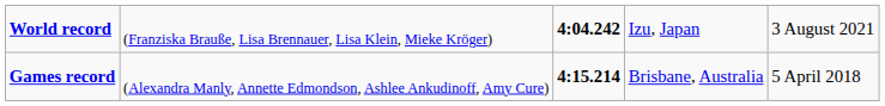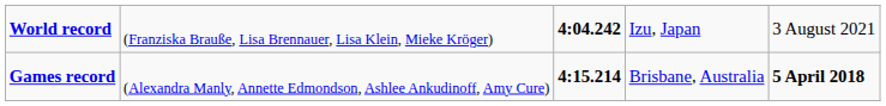Games record | column 5: normal -> bold
